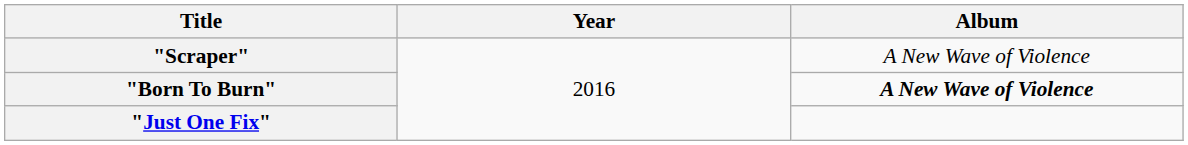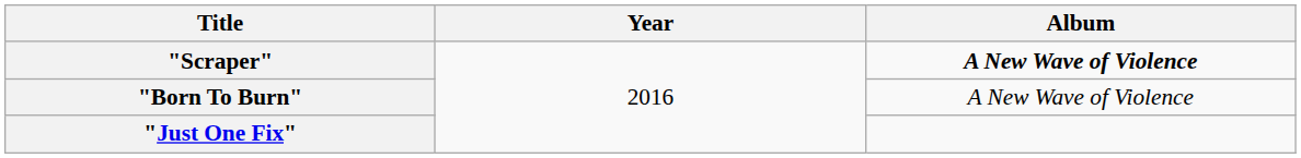"Scraper" | Album: normal -> bold
"Born To Burn" | Album: bold -> normal
